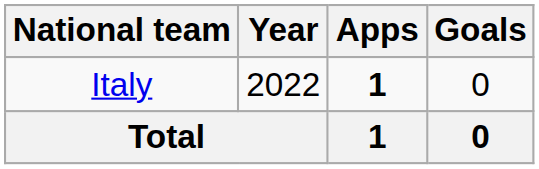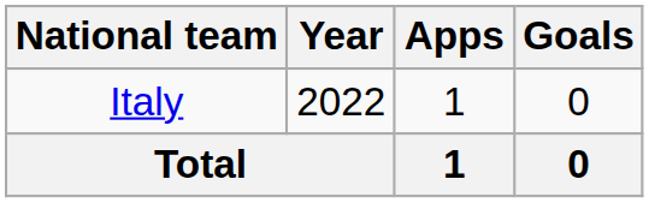Italy | Apps: bold -> normal
